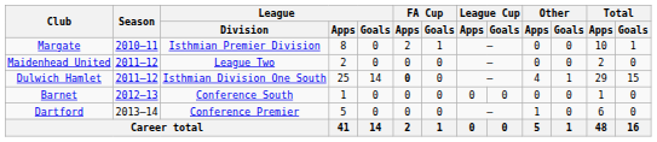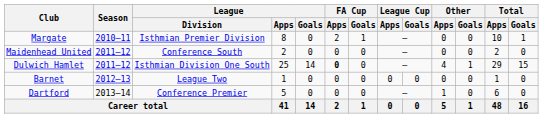Maidenhead United | League / Division: League Two -> Conference South
Barnet | League / Division: Conference South -> League Two
